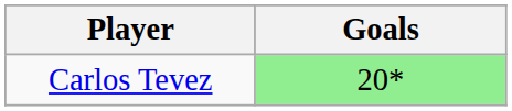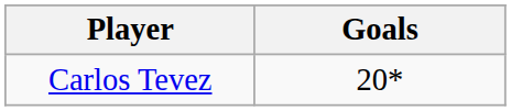Carlos Tevez | Goals: lightgreen background -> no background
